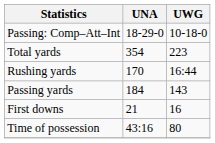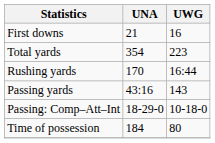rows swapped: First downs <-> Passing: Comp–Att–Int
Passing yards | UNA: 184 -> 43:16
Time of possession | UNA: 43:16 -> 184
